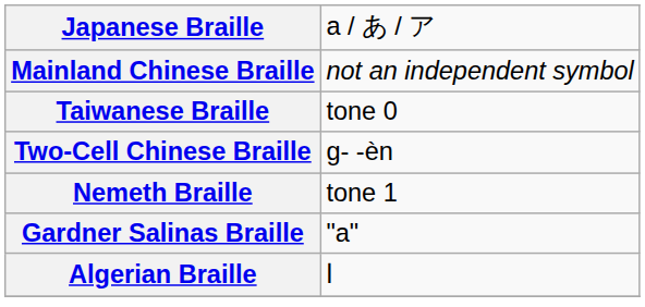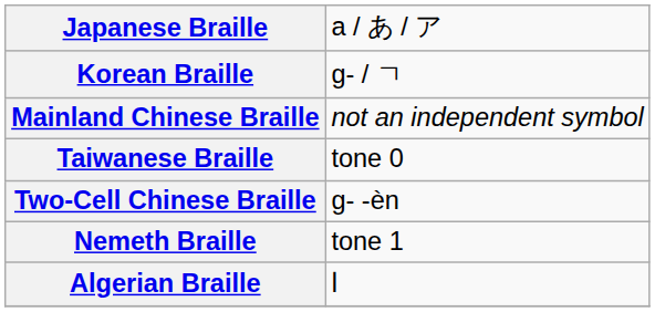+ row: Korean Braille | g- / ㄱ
- row: Gardner Salinas Braille | "a"
